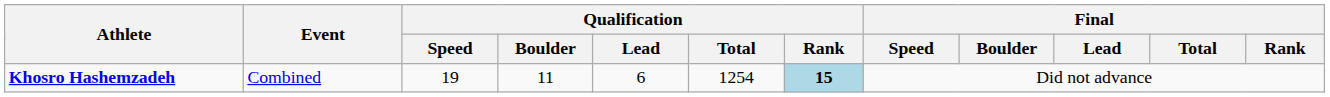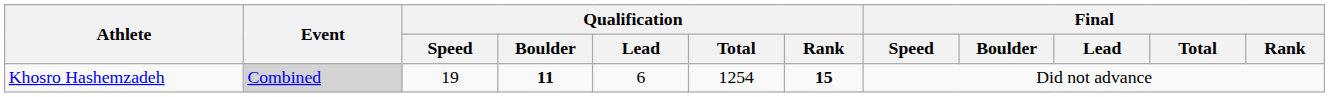row 3 | Athlete: bold -> normal
row 3 | Event: no background -> lightgrey background
row 3 | Qualification / Boulder: normal -> bold
row 3 | Qualification / Rank: lightblue background -> no background
